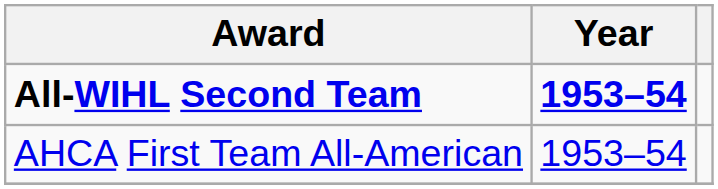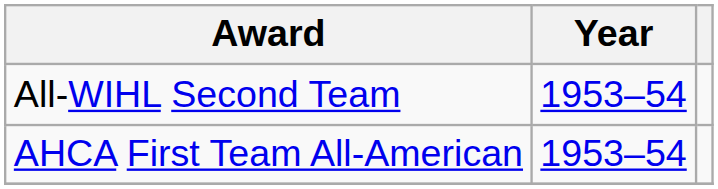row 2 | Award: bold -> normal
row 2 | Year: bold -> normal
